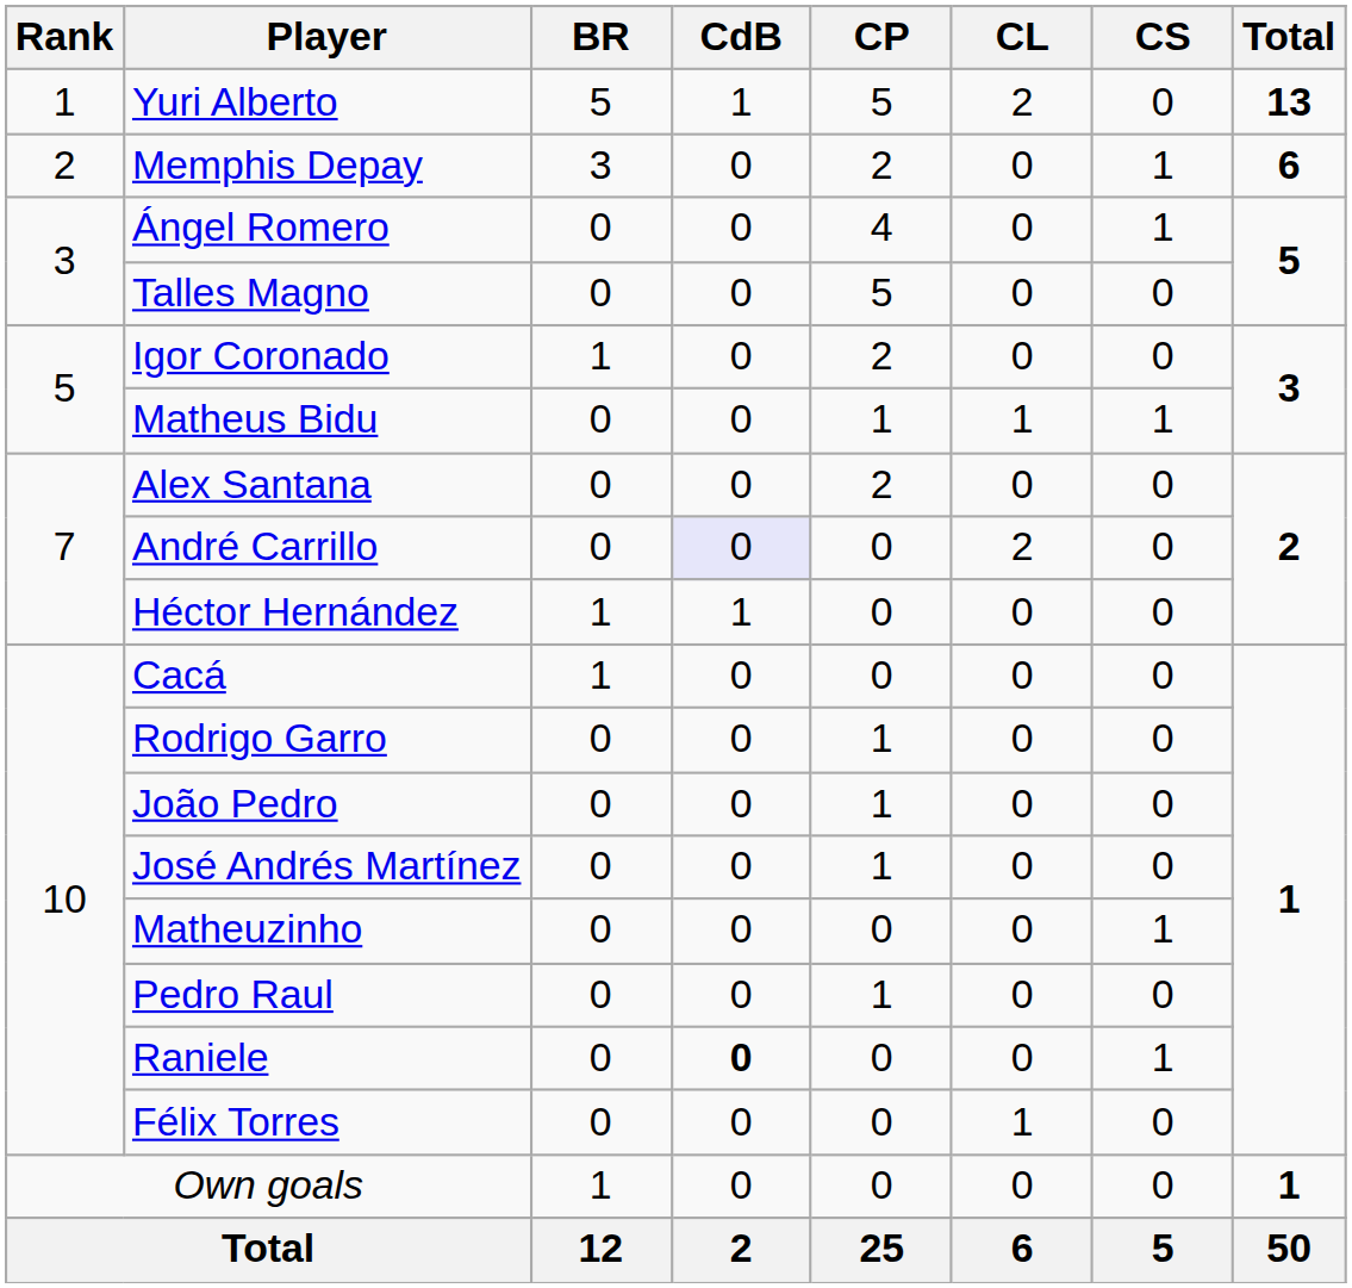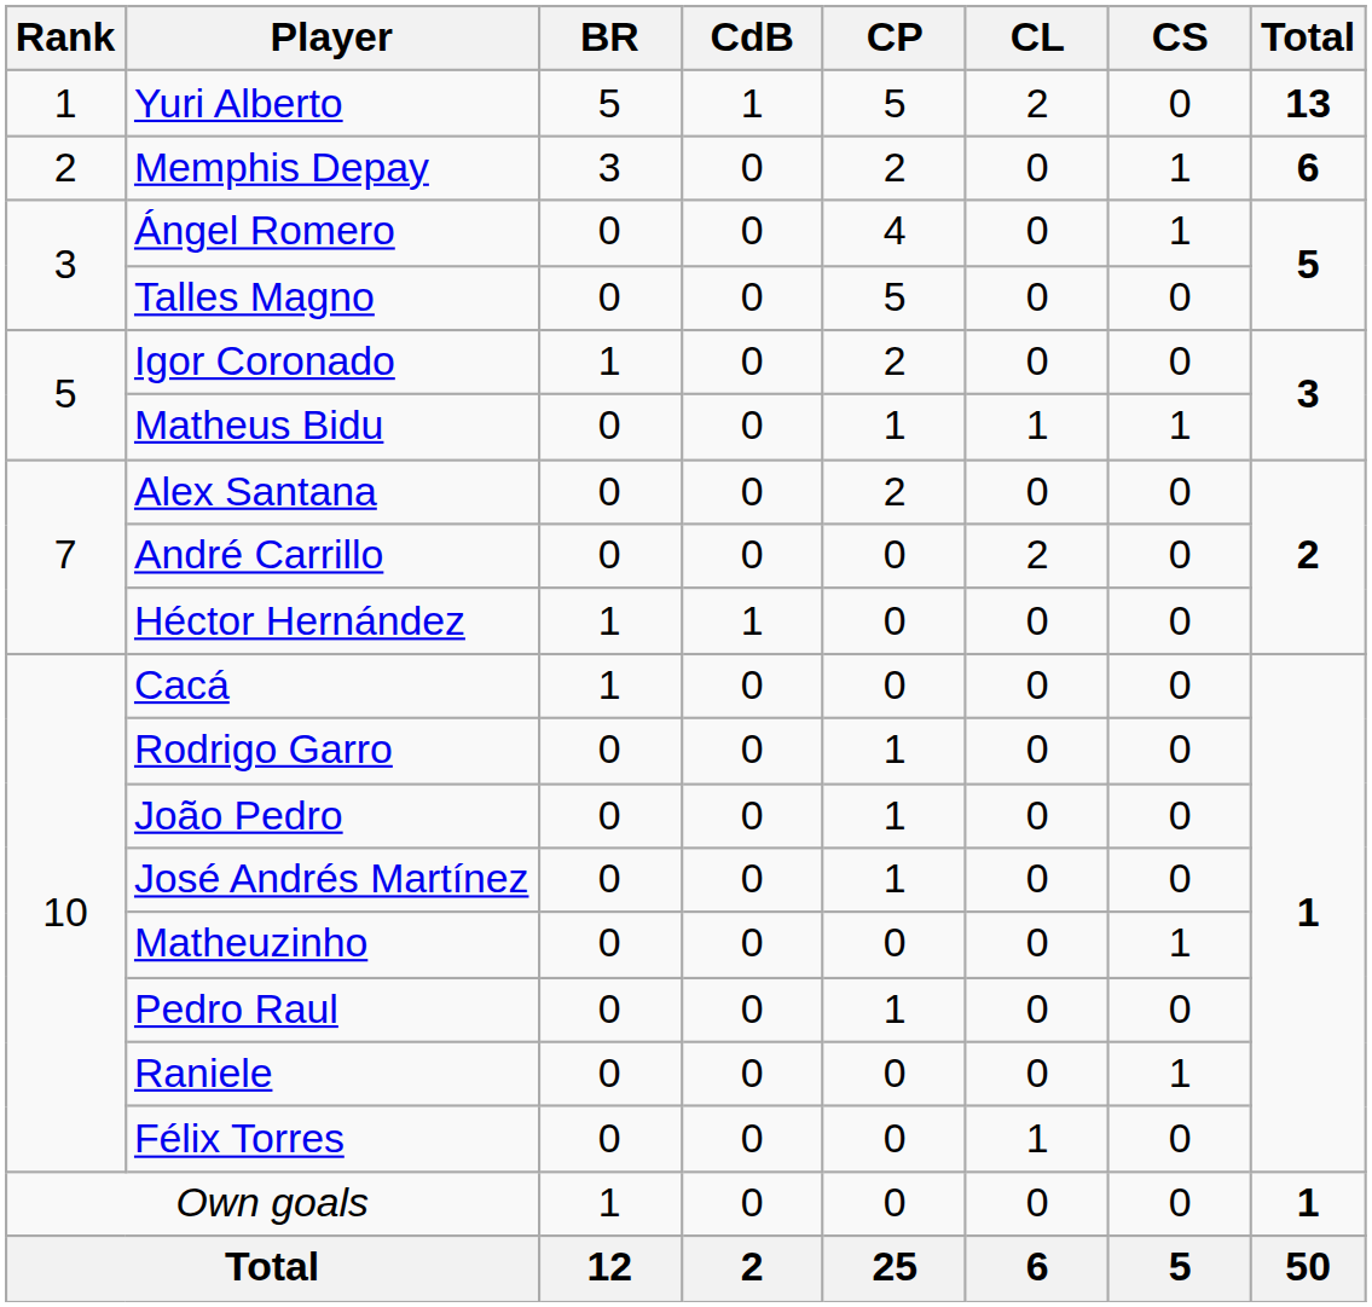André Carrillo | CdB: lavender background -> no background
Raniele | CdB: bold -> normal
